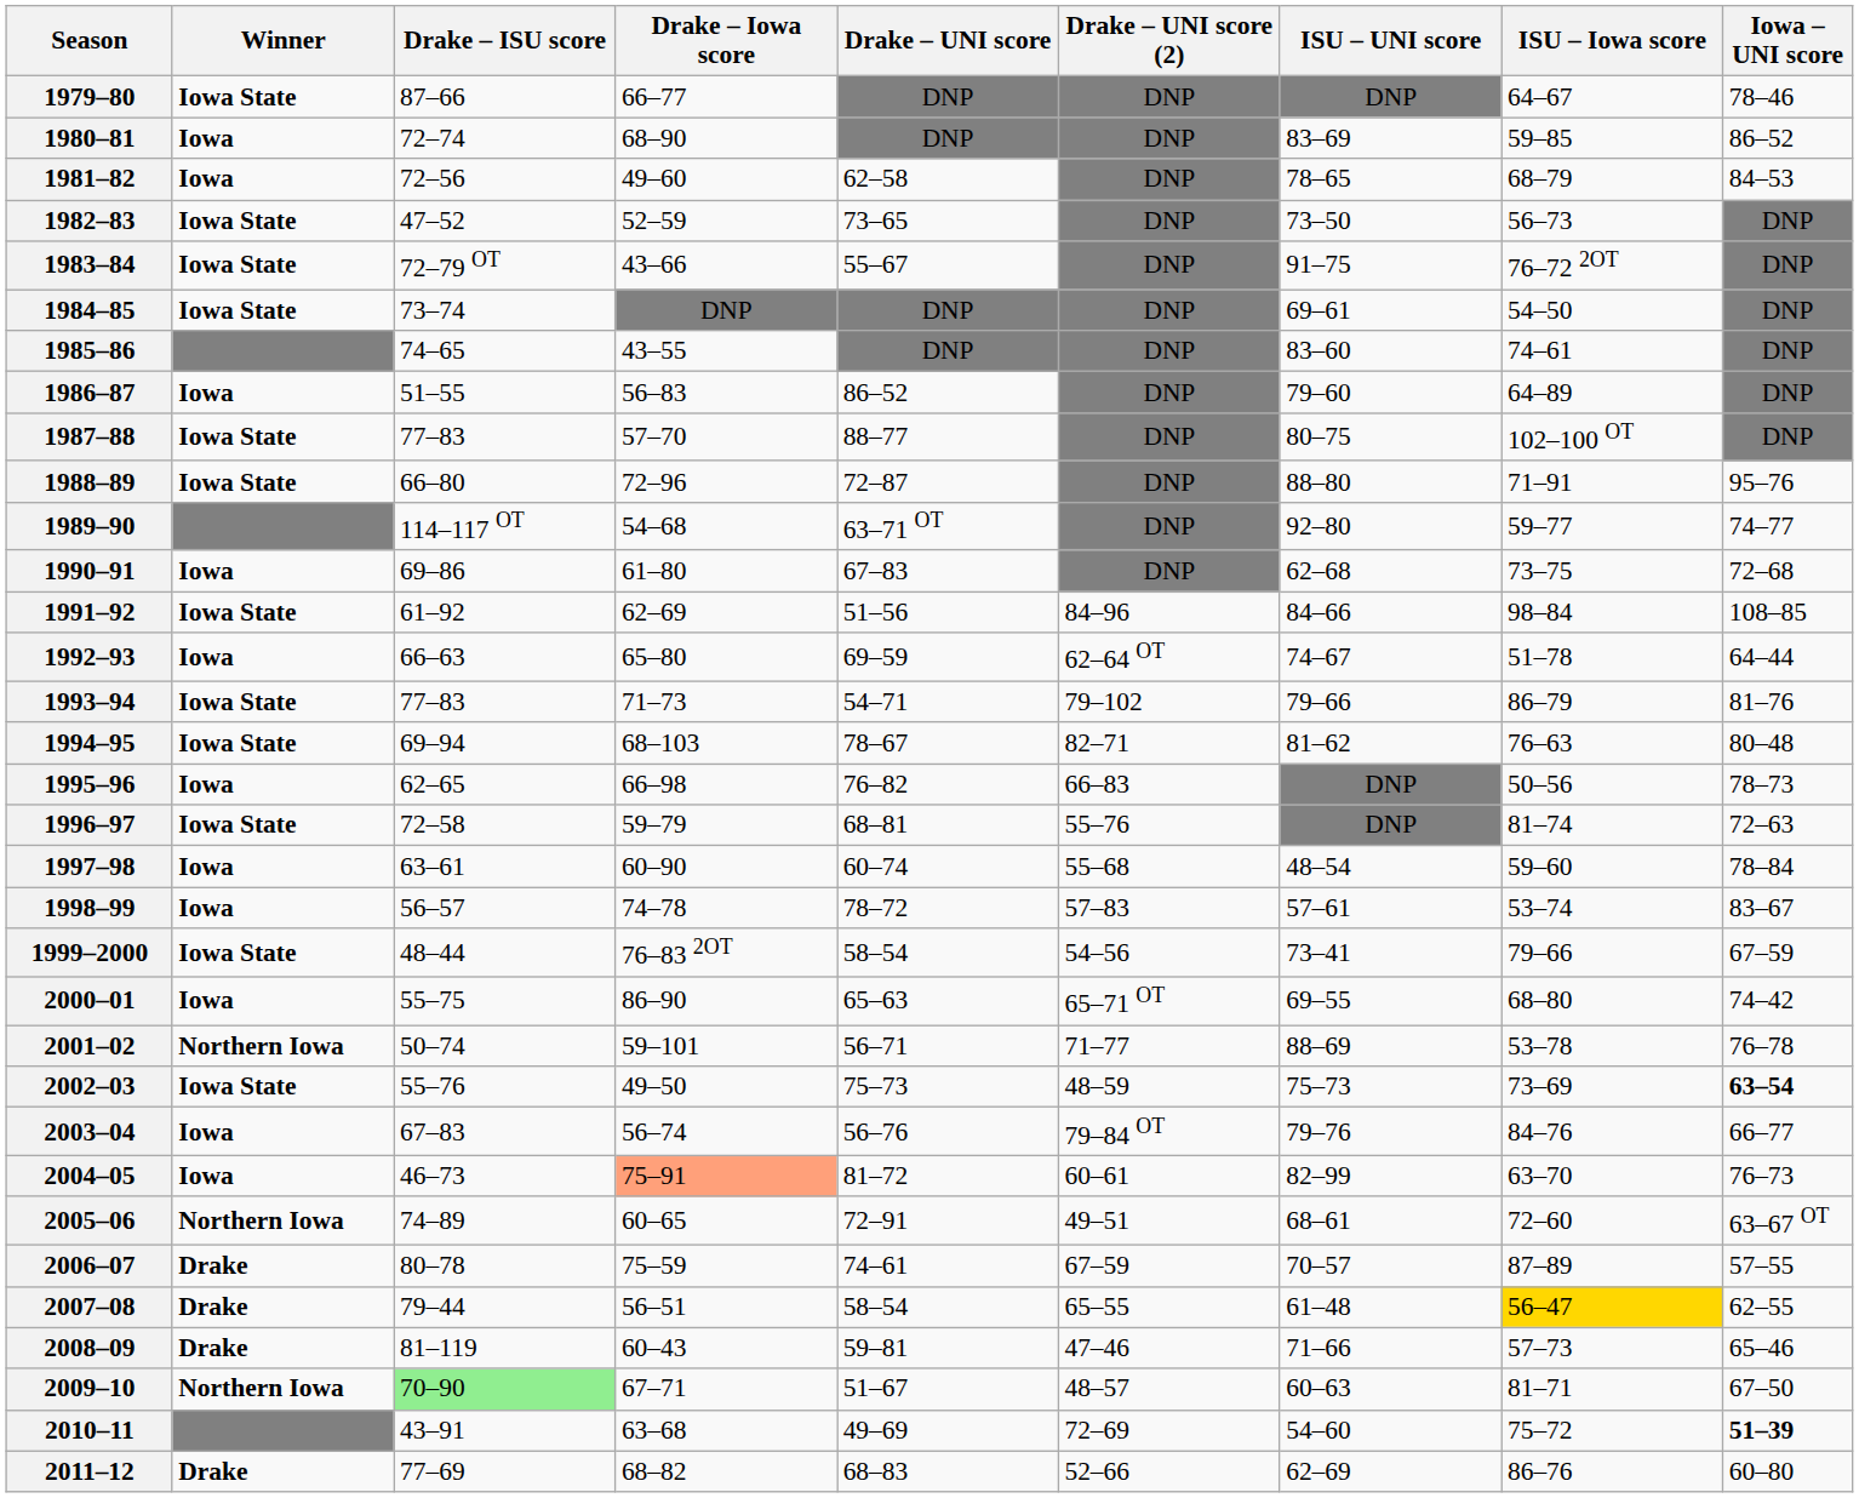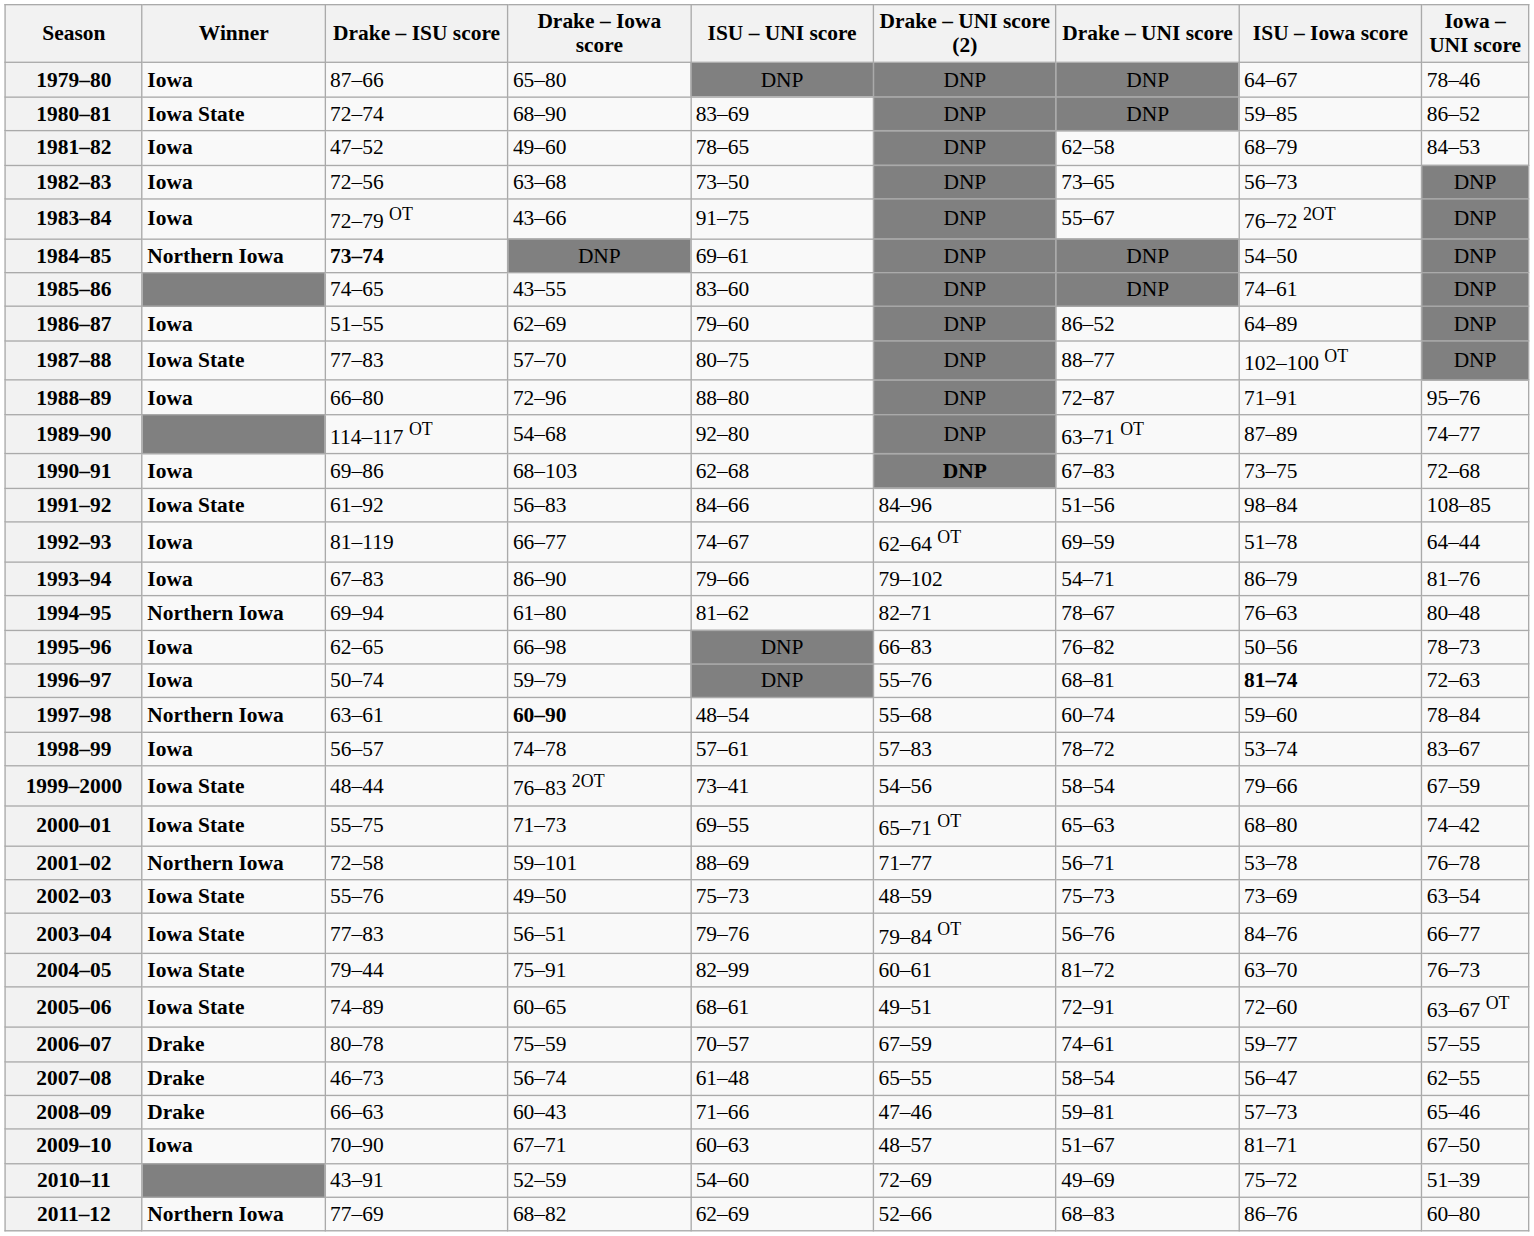columns swapped: Drake – UNI score <-> ISU – UNI score
1979–80 | Winner: Iowa State -> Iowa
1979–80 | Drake – Iowa score: 66–77 -> 65–80
1980–81 | Winner: Iowa -> Iowa State
1981–82 | Drake – ISU score: 72–56 -> 47–52
1982–83 | Winner: Iowa State -> Iowa
1982–83 | Drake – ISU score: 47–52 -> 72–56
1982–83 | Drake – Iowa score: 52–59 -> 63–68
1983–84 | Winner: Iowa State -> Iowa
1984–85 | Winner: Iowa State -> Northern Iowa
1984–85 | Drake – ISU score: normal -> bold
1986–87 | Drake – Iowa score: 56–83 -> 62–69
1988–89 | Winner: Iowa State -> Iowa
1989–90 | ISU – Iowa score: 59–77 -> 87–89
1990–91 | Drake – Iowa score: 61–80 -> 68–103
1990–91 | Drake – UNI score (2): normal -> bold
1991–92 | Drake – Iowa score: 62–69 -> 56–83
1992–93 | Drake – ISU score: 66–63 -> 81–119
1992–93 | Drake – Iowa score: 65–80 -> 66–77
1993–94 | Winner: Iowa State -> Iowa
1993–94 | Drake – ISU score: 77–83 -> 67–83
1993–94 | Drake – Iowa score: 71–73 -> 86–90
1994–95 | Winner: Iowa State -> Northern Iowa
1994–95 | Drake – Iowa score: 68–103 -> 61–80
1996–97 | Winner: Iowa State -> Iowa
1996–97 | Drake – ISU score: 72–58 -> 50–74
1996–97 | ISU – Iowa score: normal -> bold
1997–98 | Winner: Iowa -> Northern Iowa
1997–98 | Drake – Iowa score: normal -> bold
2000–01 | Winner: Iowa -> Iowa State
2000–01 | Drake – Iowa score: 86–90 -> 71–73
2001–02 | Drake – ISU score: 50–74 -> 72–58
2002–03 | Iowa – UNI score: bold -> normal
2003–04 | Winner: Iowa -> Iowa State
2003–04 | Drake – ISU score: 67–83 -> 77–83
2003–04 | Drake – Iowa score: 56–74 -> 56–51
2004–05 | Winner: Iowa -> Iowa State
2004–05 | Drake – ISU score: 46–73 -> 79–44
2004–05 | Drake – Iowa score: lightsalmon background -> no background
2005–06 | Winner: Northern Iowa -> Iowa State
2006–07 | ISU – Iowa score: 87–89 -> 59–77
2007–08 | Drake – ISU score: 79–44 -> 46–73
2007–08 | Drake – Iowa score: 56–51 -> 56–74
2007–08 | ISU – Iowa score: gold background -> no background
2008–09 | Drake – ISU score: 81–119 -> 66–63
2009–10 | Winner: Northern Iowa -> Iowa
2009–10 | Drake – ISU score: lightgreen background -> no background
2010–11 | Drake – Iowa score: 63–68 -> 52–59
2010–11 | Iowa – UNI score: bold -> normal
2011–12 | Winner: Drake -> Northern Iowa
